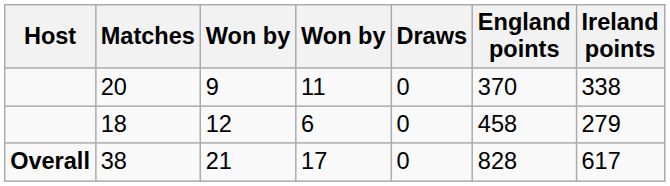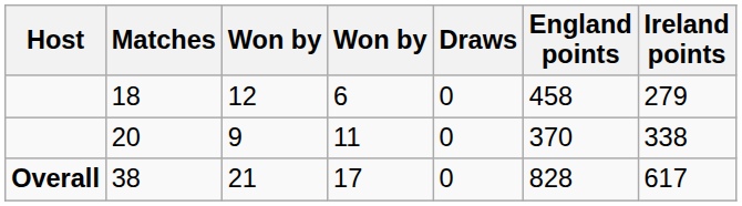rows swapped: 18 <-> 20
